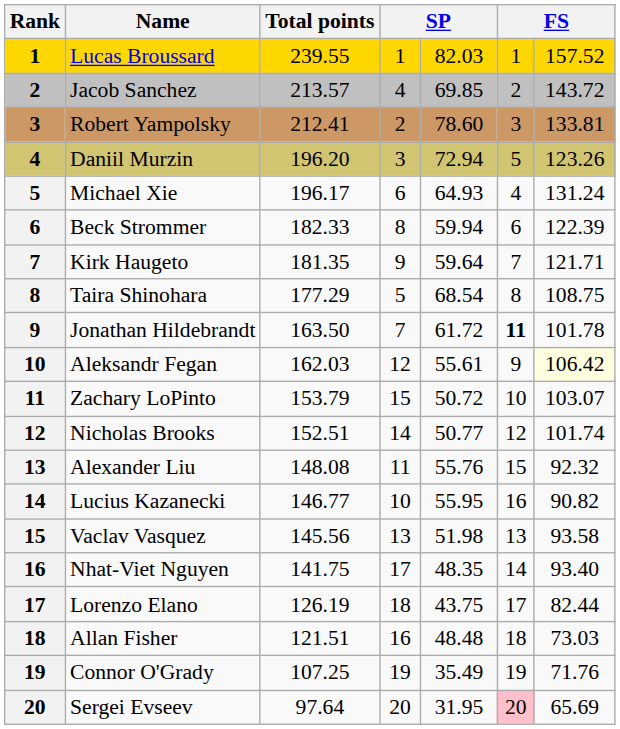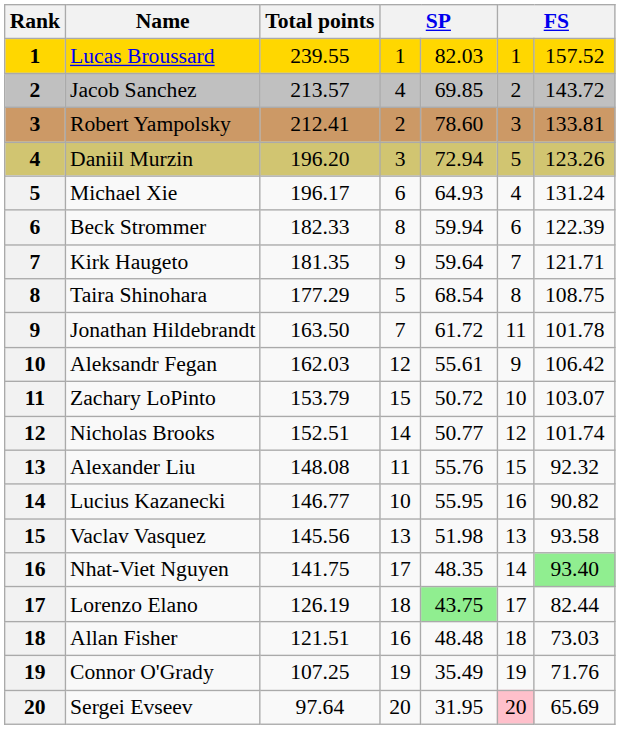Jonathan Hildebrandt | column 6: bold -> normal
Aleksandr Fegan | column 7: lightyellow background -> no background
Nhat-Viet Nguyen | column 7: no background -> lightgreen background
Lorenzo Elano | column 5: no background -> lightgreen background
